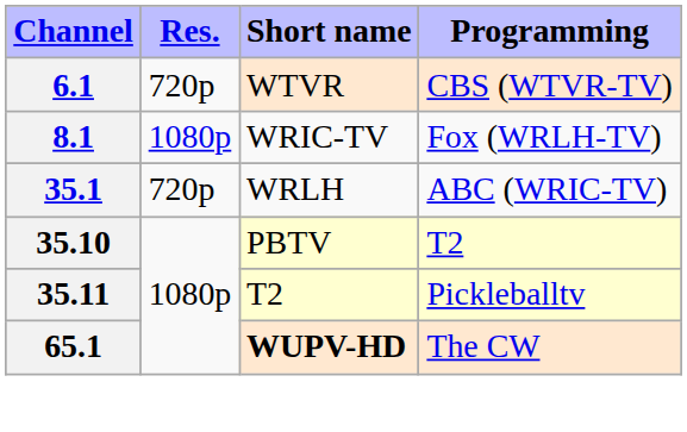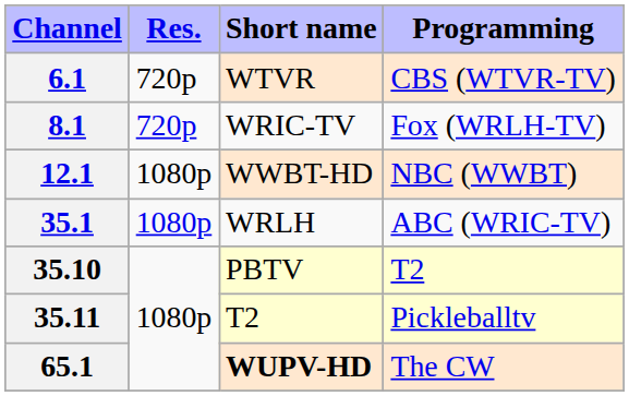8.1 | Res.: 1080p -> 720p
+ row: 12.1 | 1080p | WWBT-HD | NBC (WWBT)
35.1 | Res.: 720p -> 1080p
